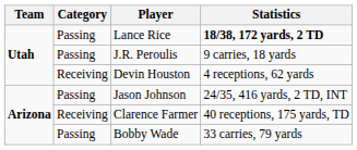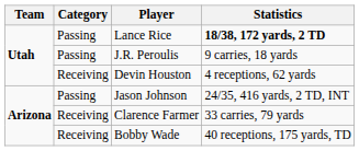Clarence Farmer | Statistics: 40 receptions, 175 yards, TD -> 33 carries, 79 yards
Bobby Wade | Category: Passing -> Receiving
Bobby Wade | Statistics: 33 carries, 79 yards -> 40 receptions, 175 yards, TD
